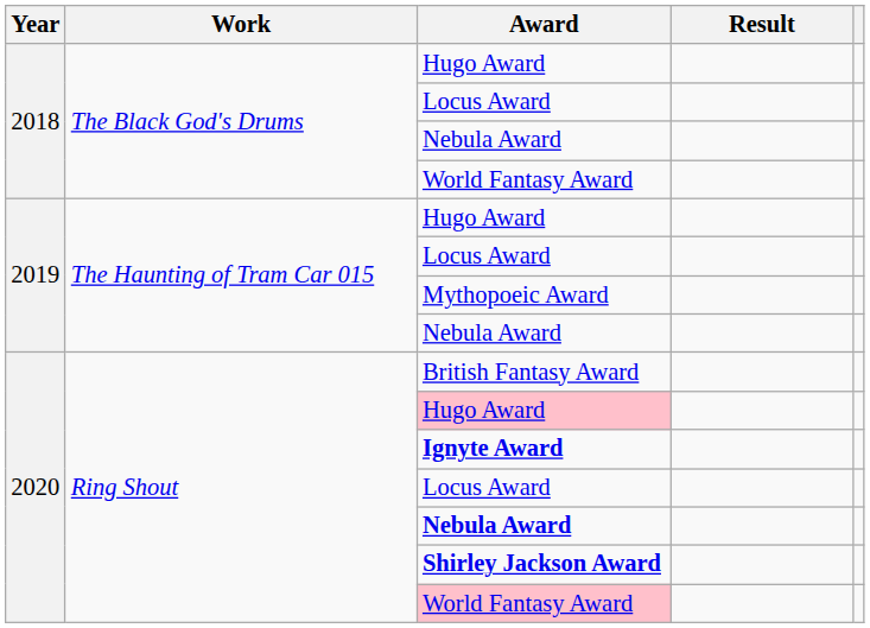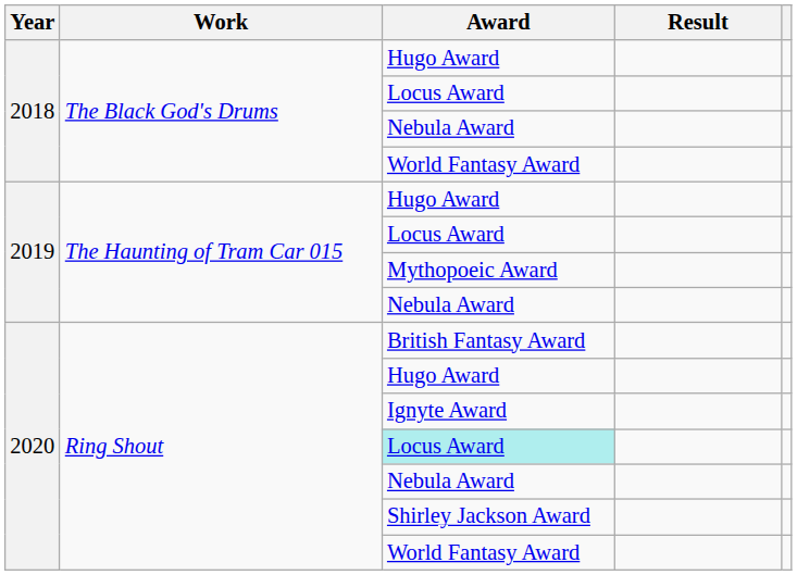2020 / Hugo Award | Award: pink background -> no background
Ignyte Award | Award: bold -> normal
2020 / Locus Award | Award: no background -> paleturquoise background
2020 / Nebula Award | Award: bold -> normal
Shirley Jackson Award | Award: bold -> normal
2020 / World Fantasy Award | Award: pink background -> no background
